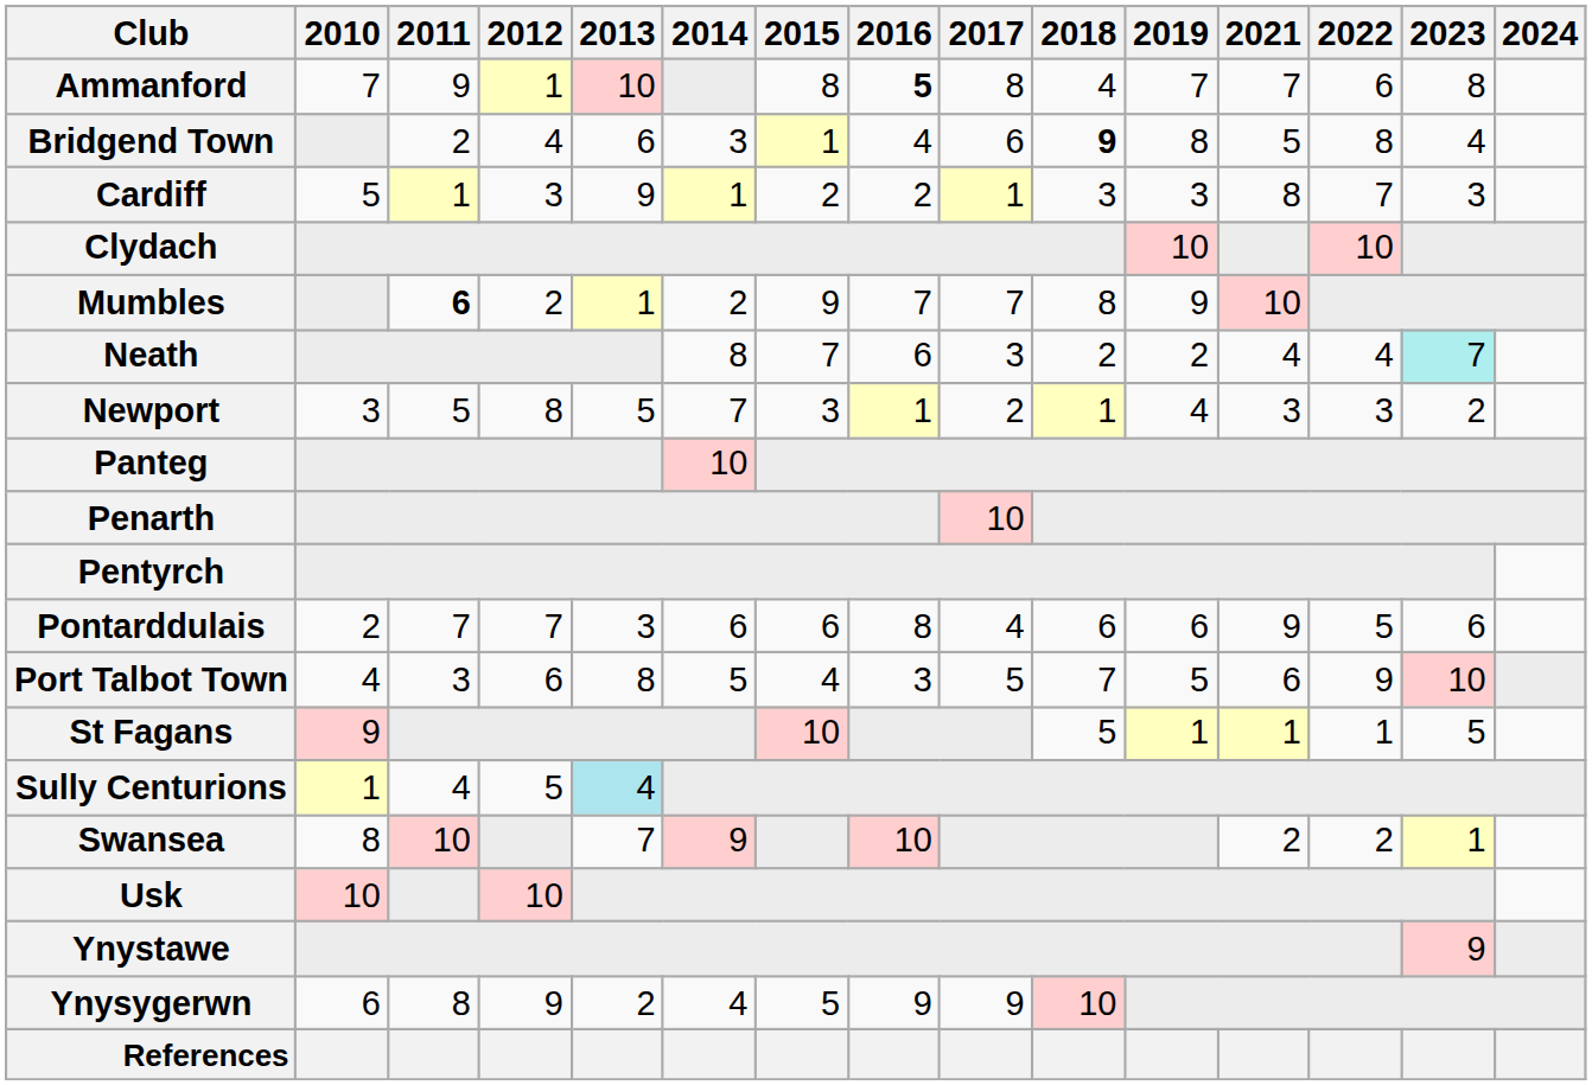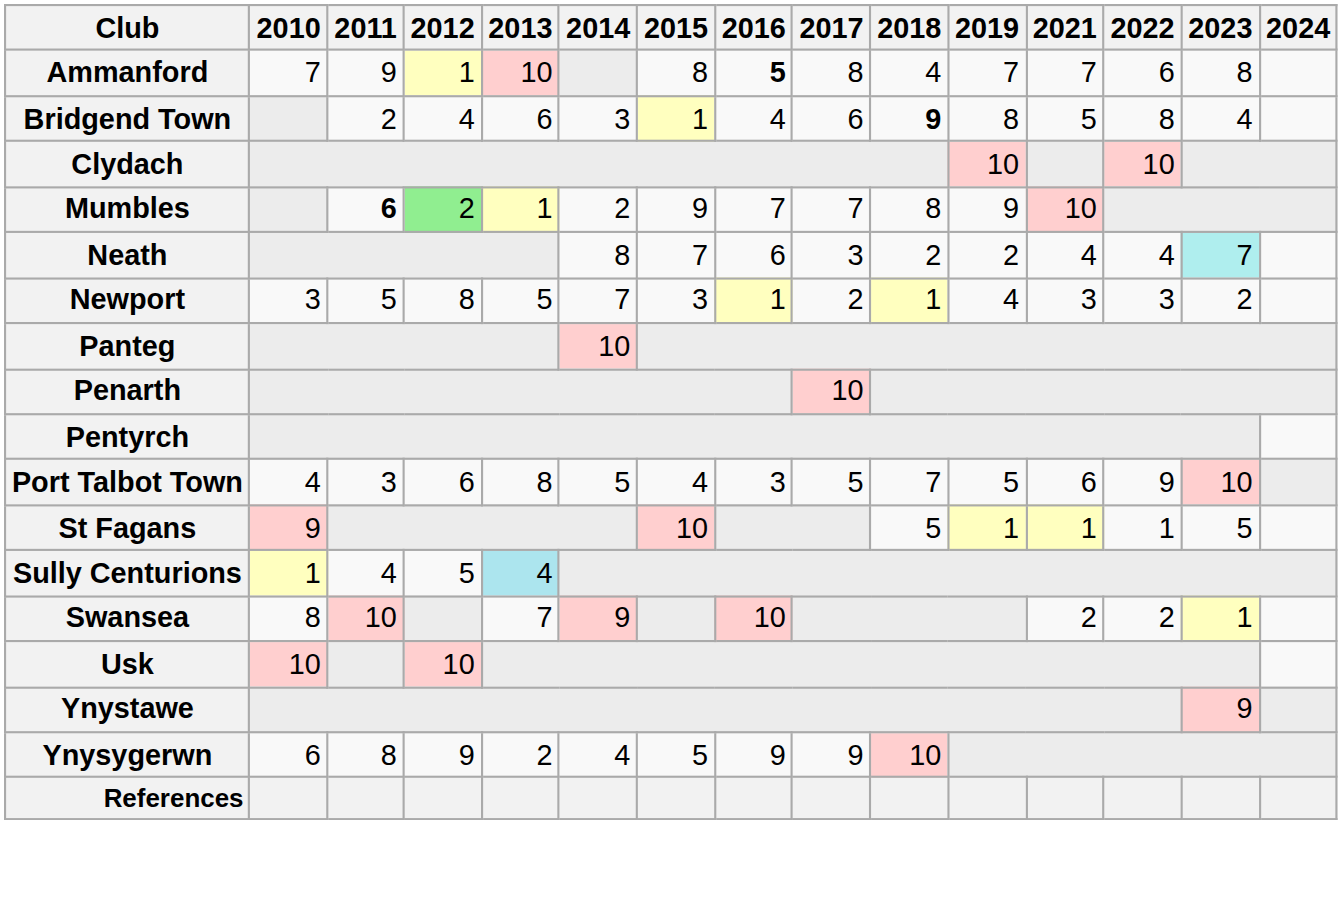- row: Cardiff | 5 | 1 | 3 | 9 | 1 | 2 | 2 | 1 | 3 | 3 | 8 | 7 | 3
Mumbles | 2012: no background -> lightgreen background
- row: Pontarddulais | 2 | 7 | 7 | 3 | 6 | 6 | 8 | 4 | 6 | 6 | 9 | 5 | 6
